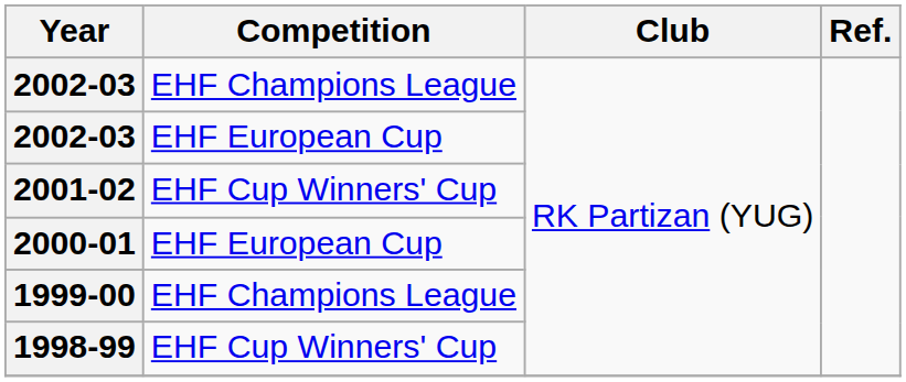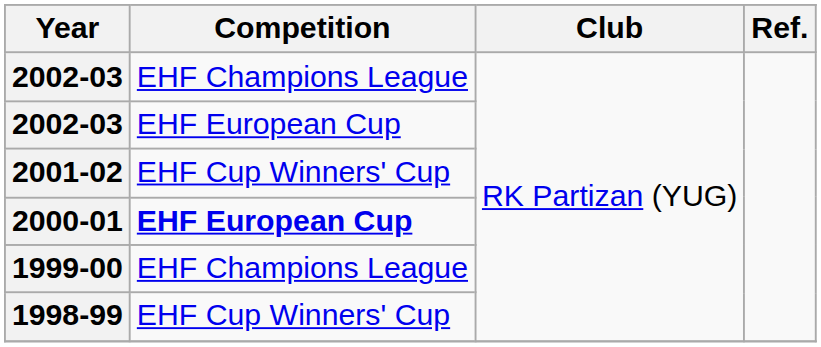2000-01 | Competition: normal -> bold
